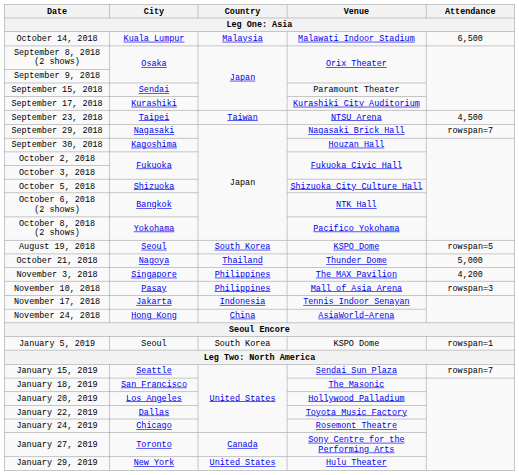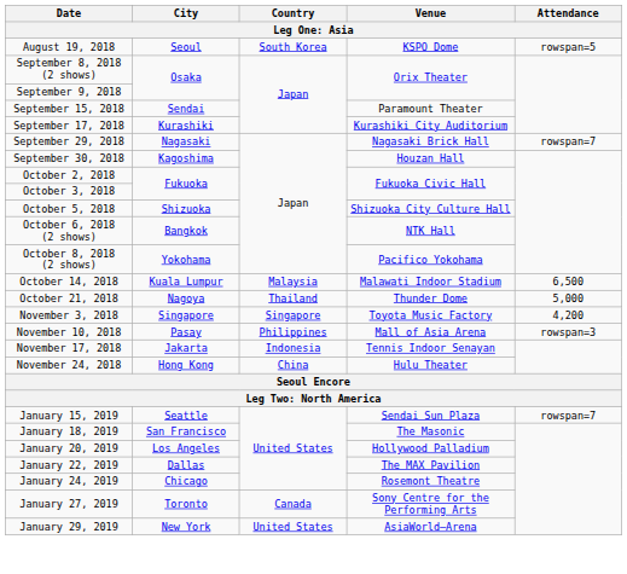rows swapped: August 19, 2018 <-> October 14, 2018
- row: September 23, 2018 | Taipei | Taiwan | NTSU Arena | 4,500
November 3, 2018 | Country: Philippines -> Singapore
November 3, 2018 | Venue: The MAX Pavilion -> Toyota Music Factory
November 24, 2018 | Venue: AsiaWorld–Arena -> Hulu Theater
- row: January 5, 2019 | Seoul | South Korea | KSPO Dome | rowspan=1
January 22, 2019 | Venue: Toyota Music Factory -> The MAX Pavilion
January 29, 2019 | Venue: Hulu Theater -> AsiaWorld–Arena
